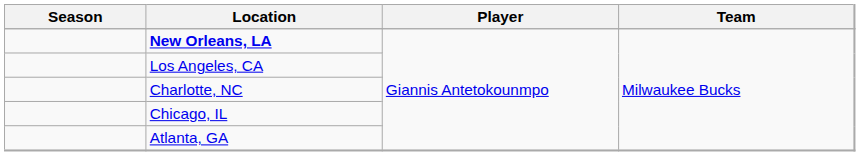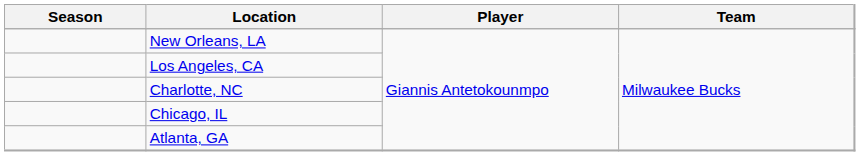New Orleans, LA | Location: bold -> normal
